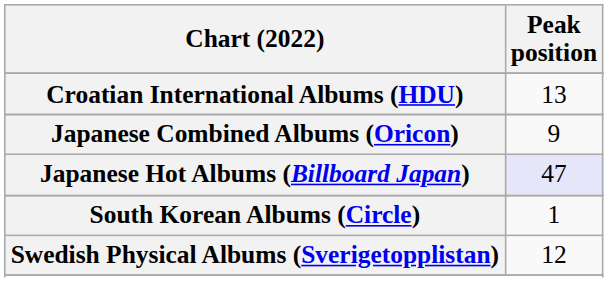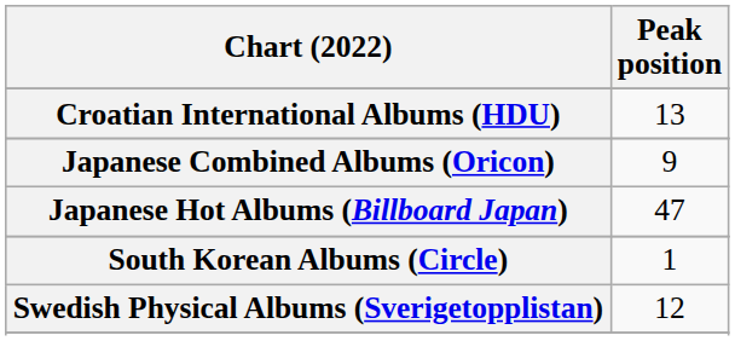Japanese Hot Albums (Billboard Japan) | Peak position: lavender background -> no background
